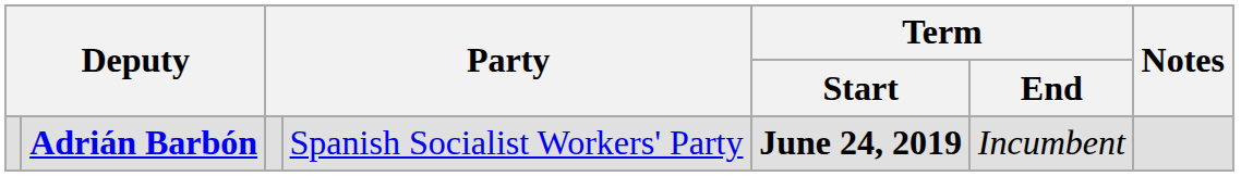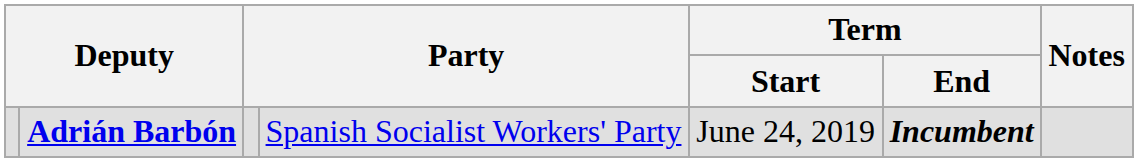Adrián Barbón | Term / Start: bold -> normal
Adrián Barbón | Term / End: normal -> bold
